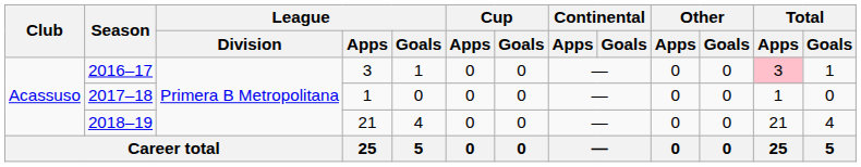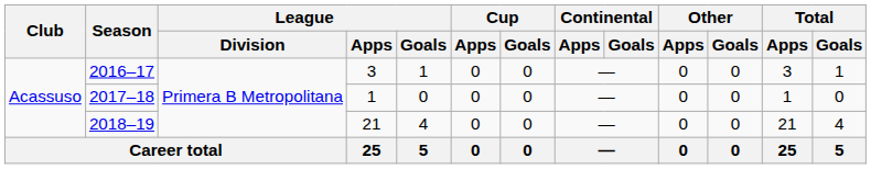2016–17 | Total / Apps: pink background -> no background
